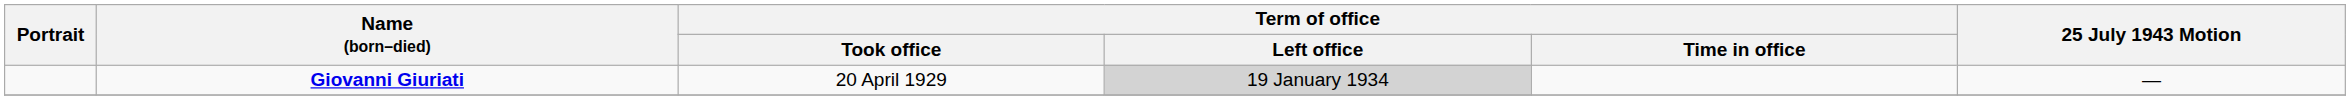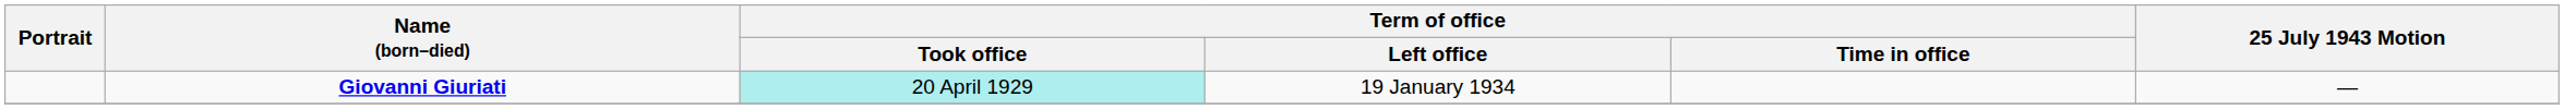Giovanni Giuriati | Term of office / Took office: no background -> paleturquoise background
Giovanni Giuriati | Term of office / Left office: lightgrey background -> no background
